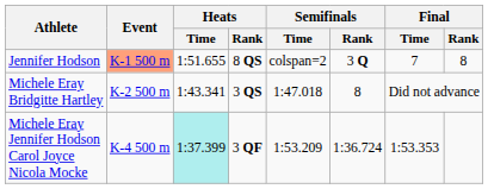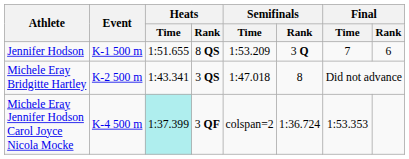Jennifer Hodson | Event: lightsalmon background -> no background
Jennifer Hodson | Semifinals / Time: colspan=2 -> 1:53.209
Jennifer Hodson | Final / Rank: 8 -> 6
Michele Eray Jennifer Hodson Carol Joyce Nicola Mocke | Semifinals / Time: 1:53.209 -> colspan=2
